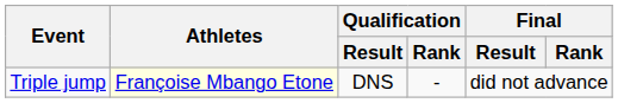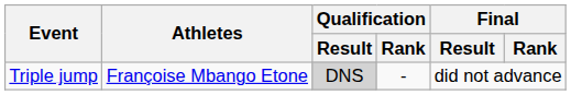Triple jump | Athletes: lightyellow background -> no background
Triple jump | Qualification / Result: no background -> lightgrey background
